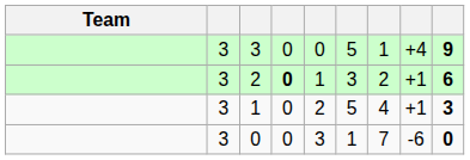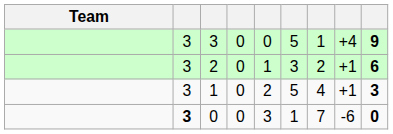row 3 | column 4: bold -> normal
row 5 | column 2: normal -> bold
